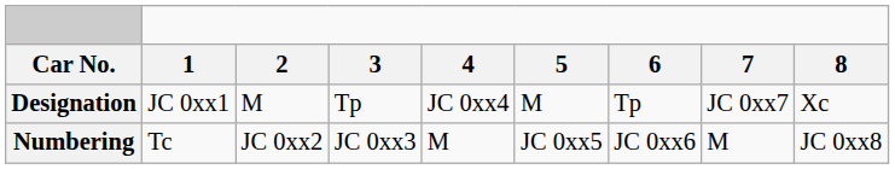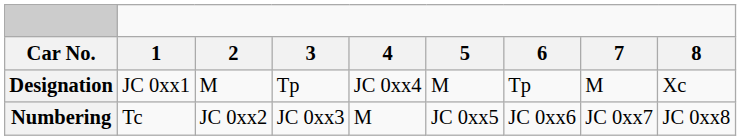Designation | column 8: JC 0xx7 -> M
Numbering | column 8: M -> JC 0xx7
